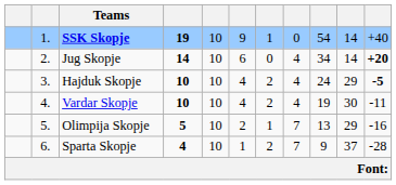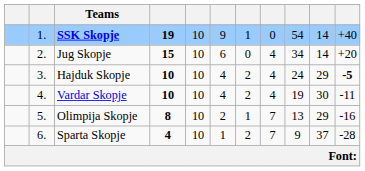Jug Skopje | column 4: 14 -> 15
Jug Skopje | column 11: bold -> normal
Olimpija Skopje | column 4: 5 -> 8
